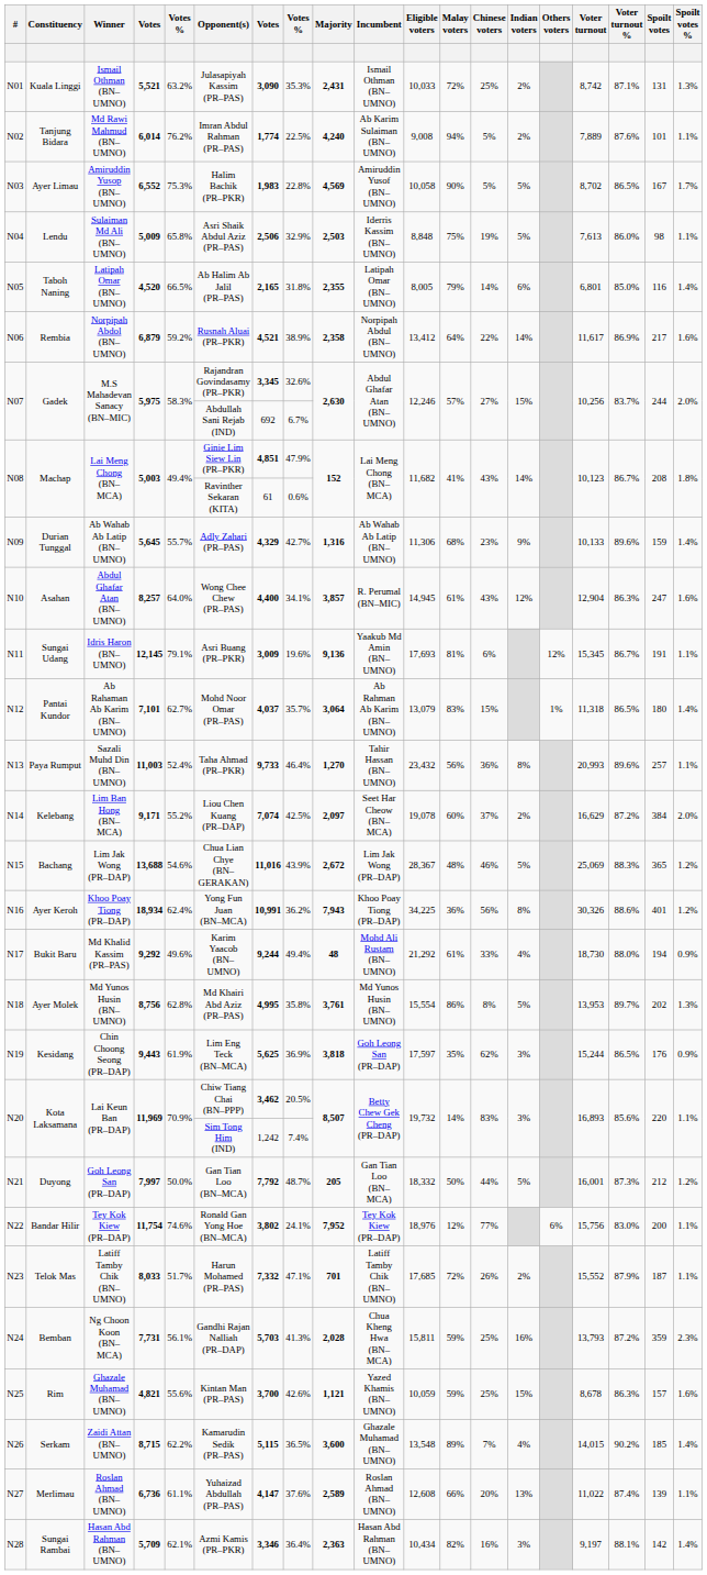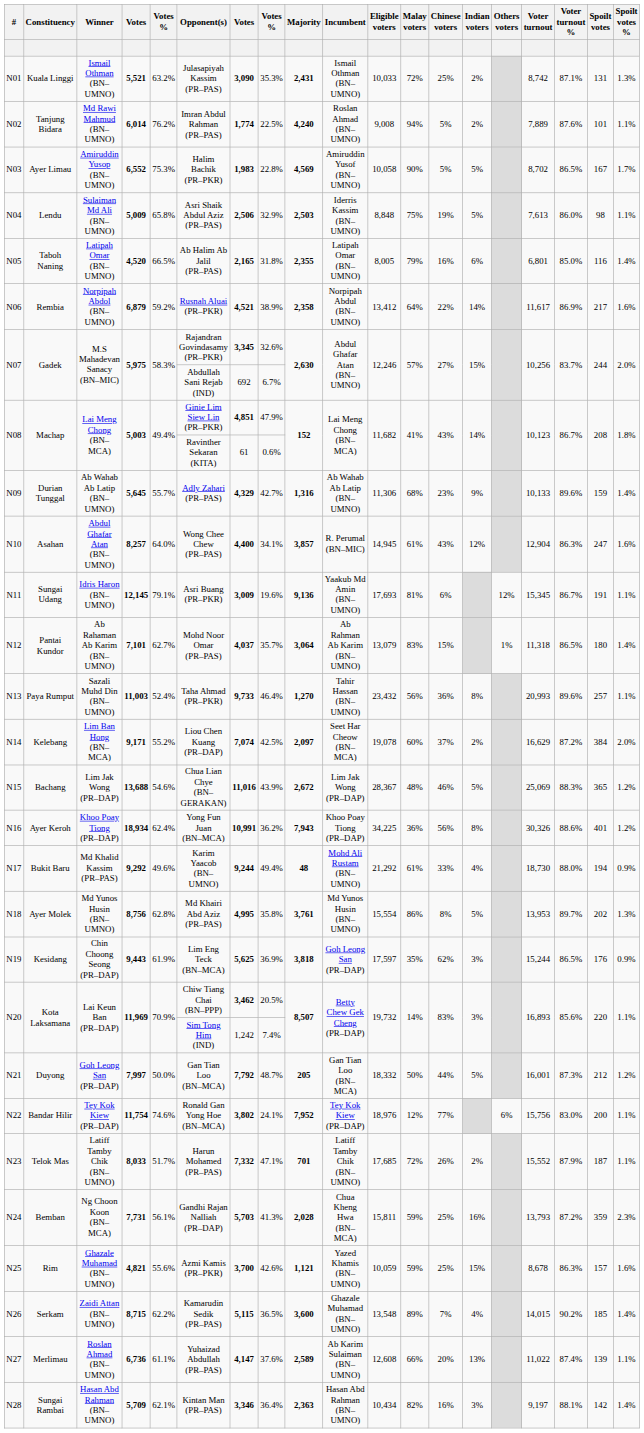Tanjung Bidara | Incumbent: Ab Karim Sulaiman (BN–UMNO) -> Roslan Ahmad (BN–UMNO)
Taboh Naning | Chinese voters: 14% -> 16%
Rim | Opponent(s): Kintan Man (PR–PAS) -> Azmi Kamis (PR–PKR)
Merlimau | Incumbent: Roslan Ahmad (BN–UMNO) -> Ab Karim Sulaiman (BN–UMNO)
Sungai Rambai | Opponent(s): Azmi Kamis (PR–PKR) -> Kintan Man (PR–PAS)
